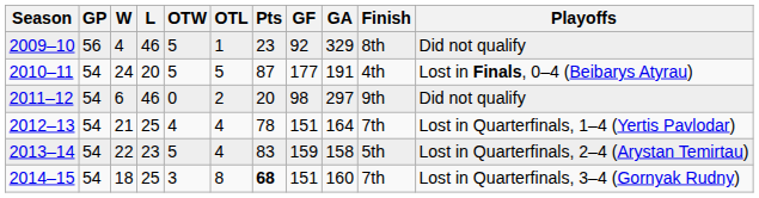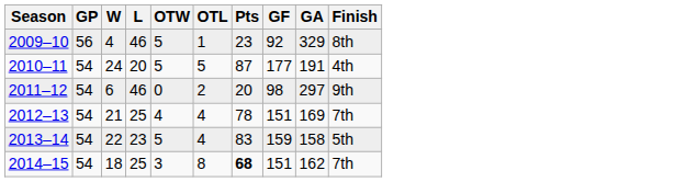- column: Playoffs | Did not qualify | Lost in Finals, 0–4 (Beibarys Atyrau) | Did not qualify | Lost in Quarterfinals, 1–4 (Yertis Pavlodar) | Lost in Quarterfinals, 2–4 (Arystan Temirtau) | Lost in Quarterfinals, 3–4 (Gornyak Rudny)
2012–13 | GA: 164 -> 169
2014–15 | GA: 160 -> 162
